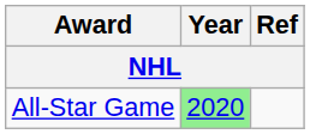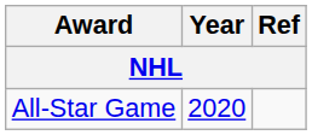row 3 | Year: lightgreen background -> no background
